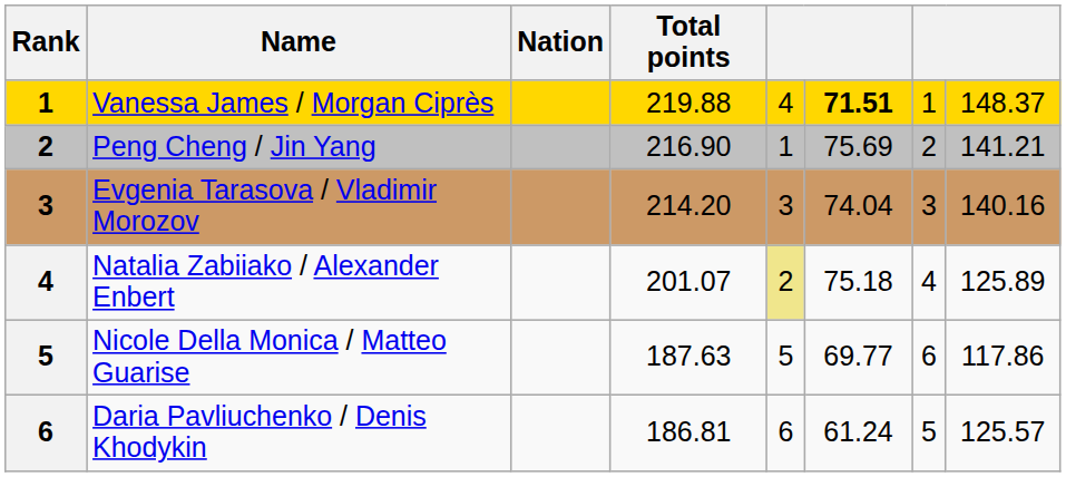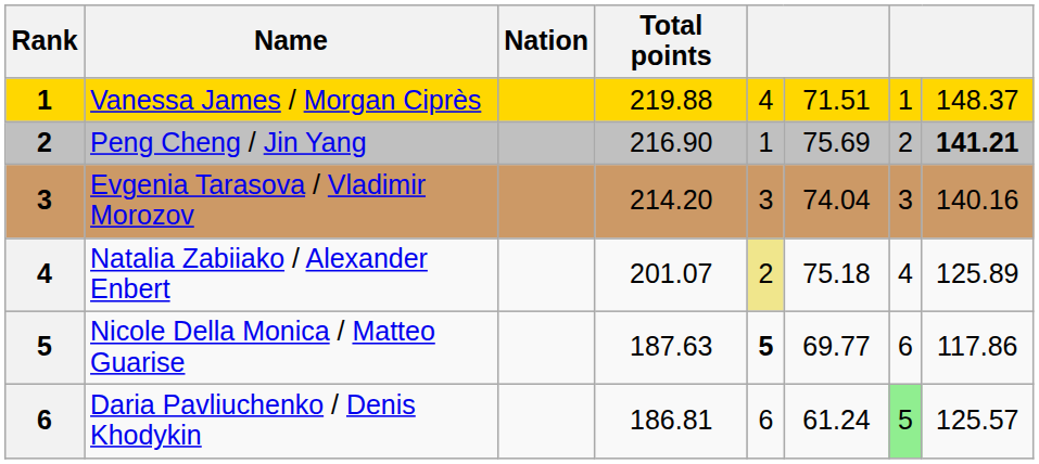Vanessa James / Morgan Ciprès | column 6: bold -> normal
Peng Cheng / Jin Yang | column 8: normal -> bold
Nicole Della Monica / Matteo Guarise | column 5: normal -> bold
Daria Pavliuchenko / Denis Khodykin | column 7: no background -> lightgreen background
